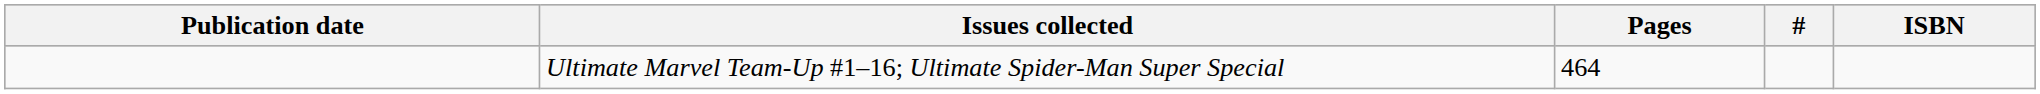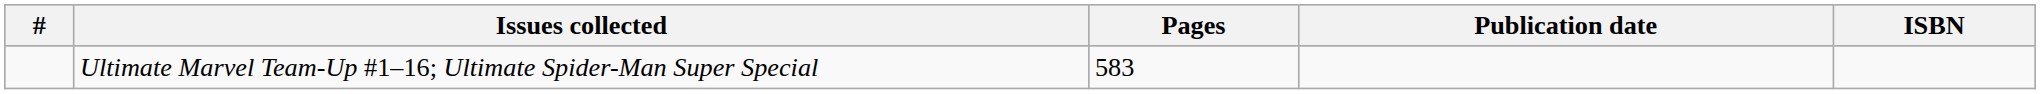columns swapped: # <-> Publication date
row 2 | Pages: 464 -> 583
